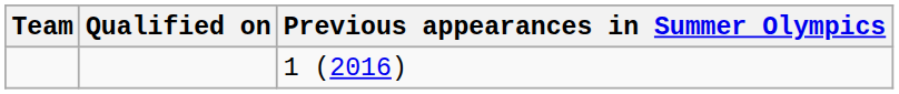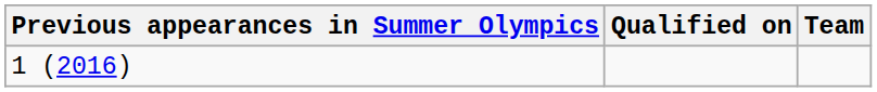columns swapped: Team <-> Previous appearances in Summer Olympics
